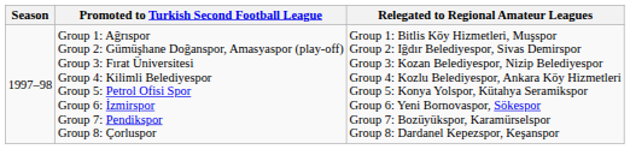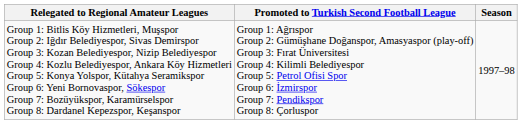columns swapped: Season <-> Relegated to Regional Amateur Leagues
